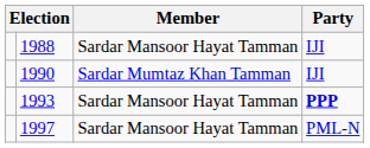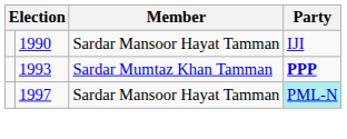- row: 1988 | Sardar Mansoor Hayat Tamman | IJI
1990 | Member: Sardar Mumtaz Khan Tamman -> Sardar Mansoor Hayat Tamman
1993 | Member: Sardar Mansoor Hayat Tamman -> Sardar Mumtaz Khan Tamman
1997 | Party: no background -> paleturquoise background
